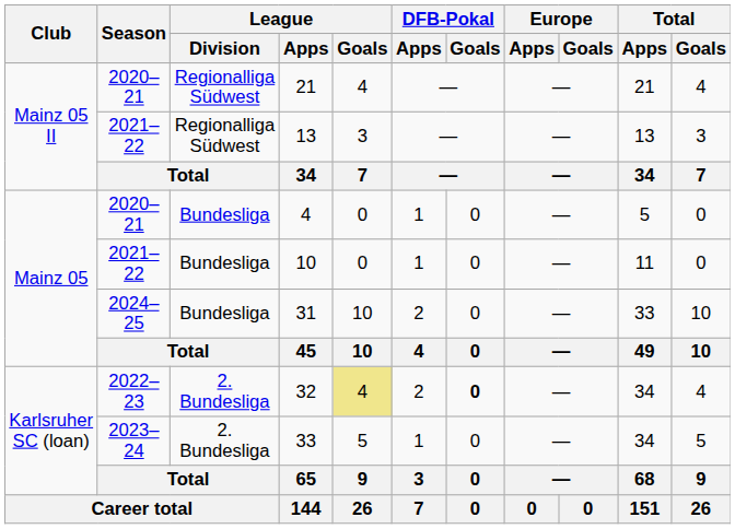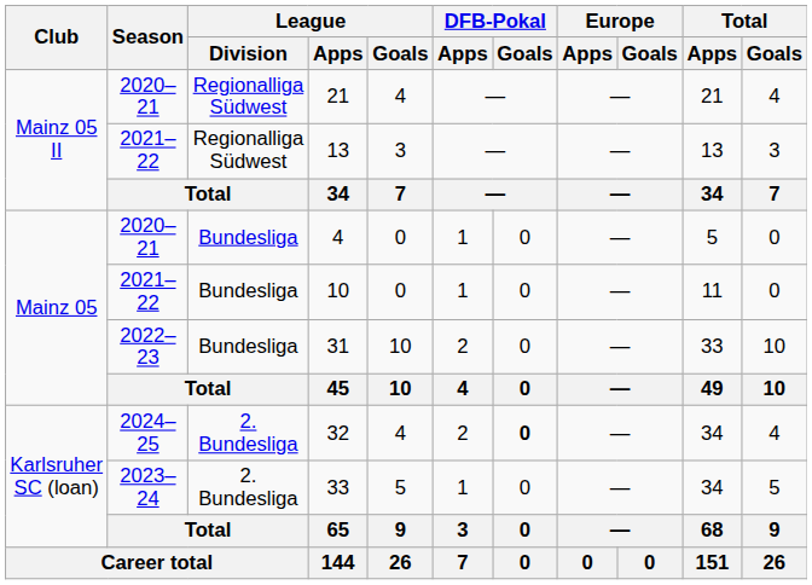31 | Season: 2024–25 -> 2022–23
32 | Season: 2022–23 -> 2024–25
32 | League / Goals: khaki background -> no background
